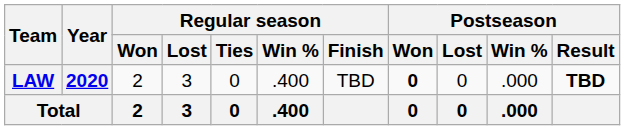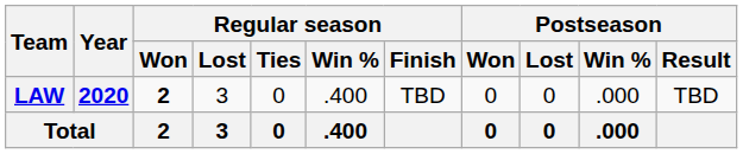LAW | Regular season / Won: normal -> bold
LAW | Postseason / Won: bold -> normal
LAW | Postseason / Result: bold -> normal
